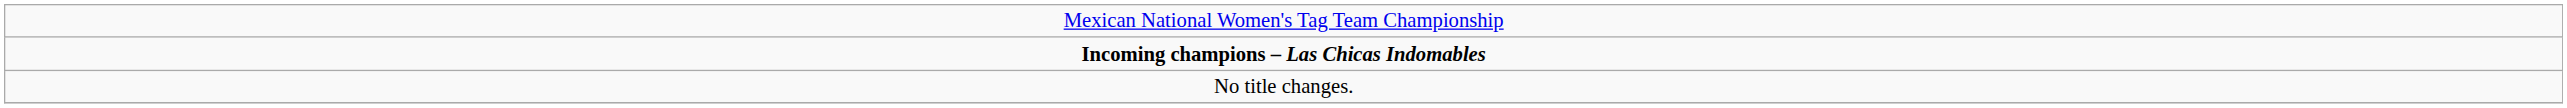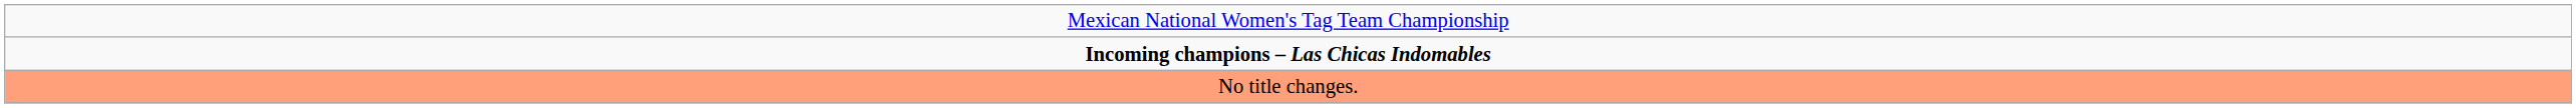No title changes. | column 1: no background -> lightsalmon background
